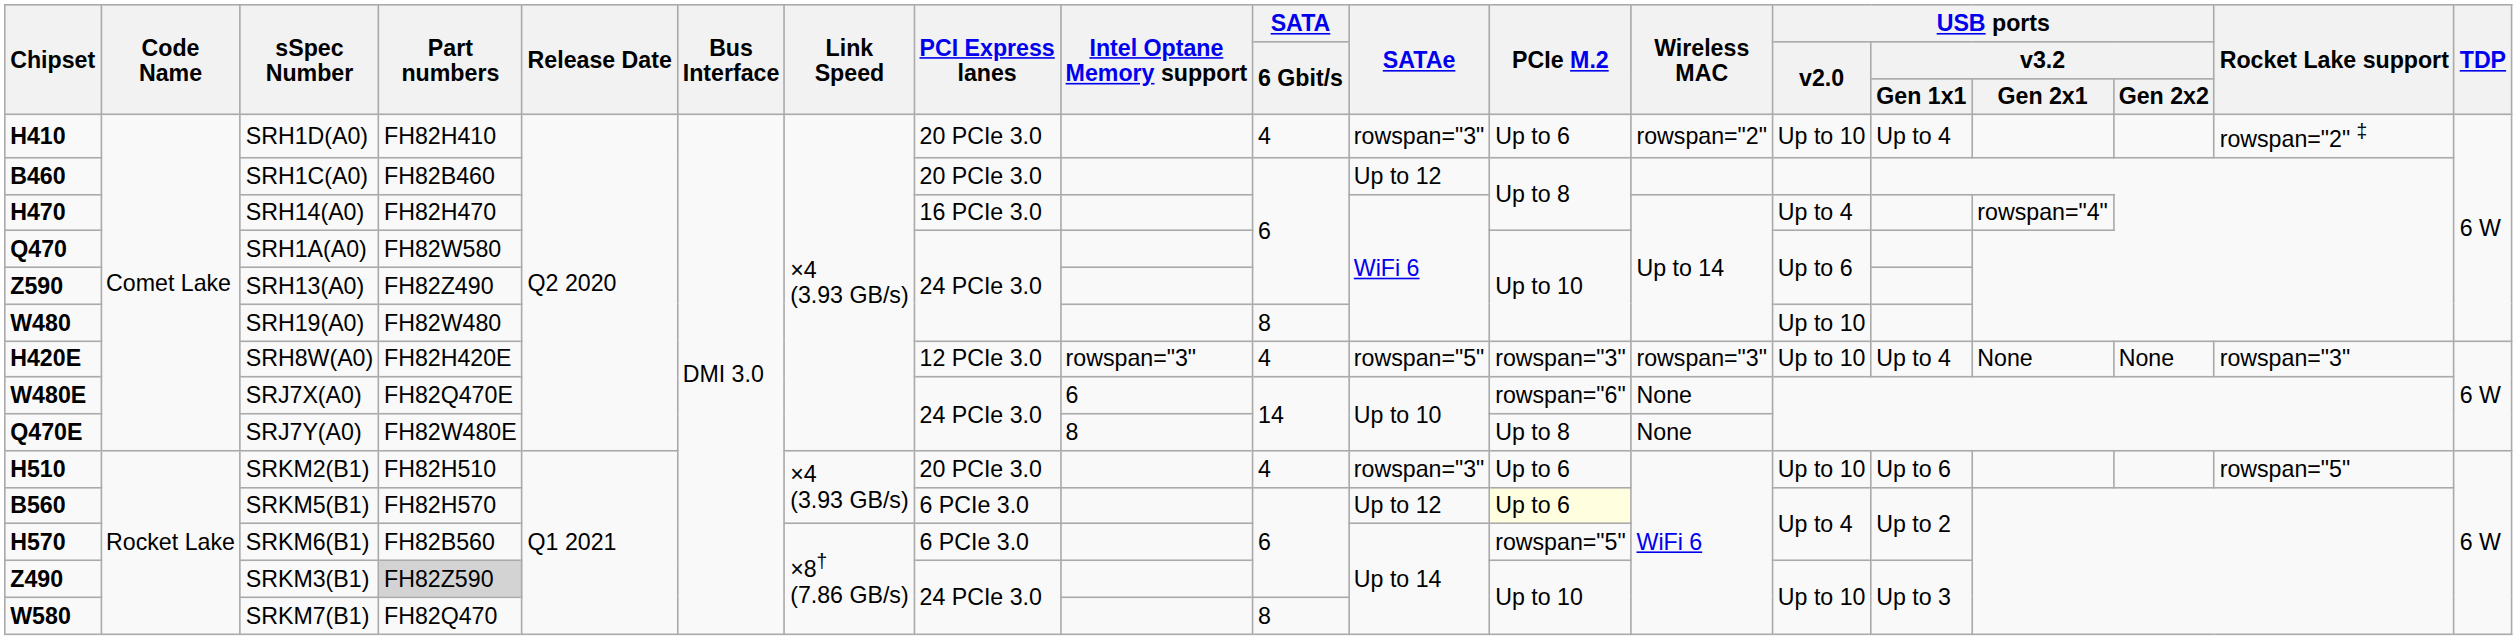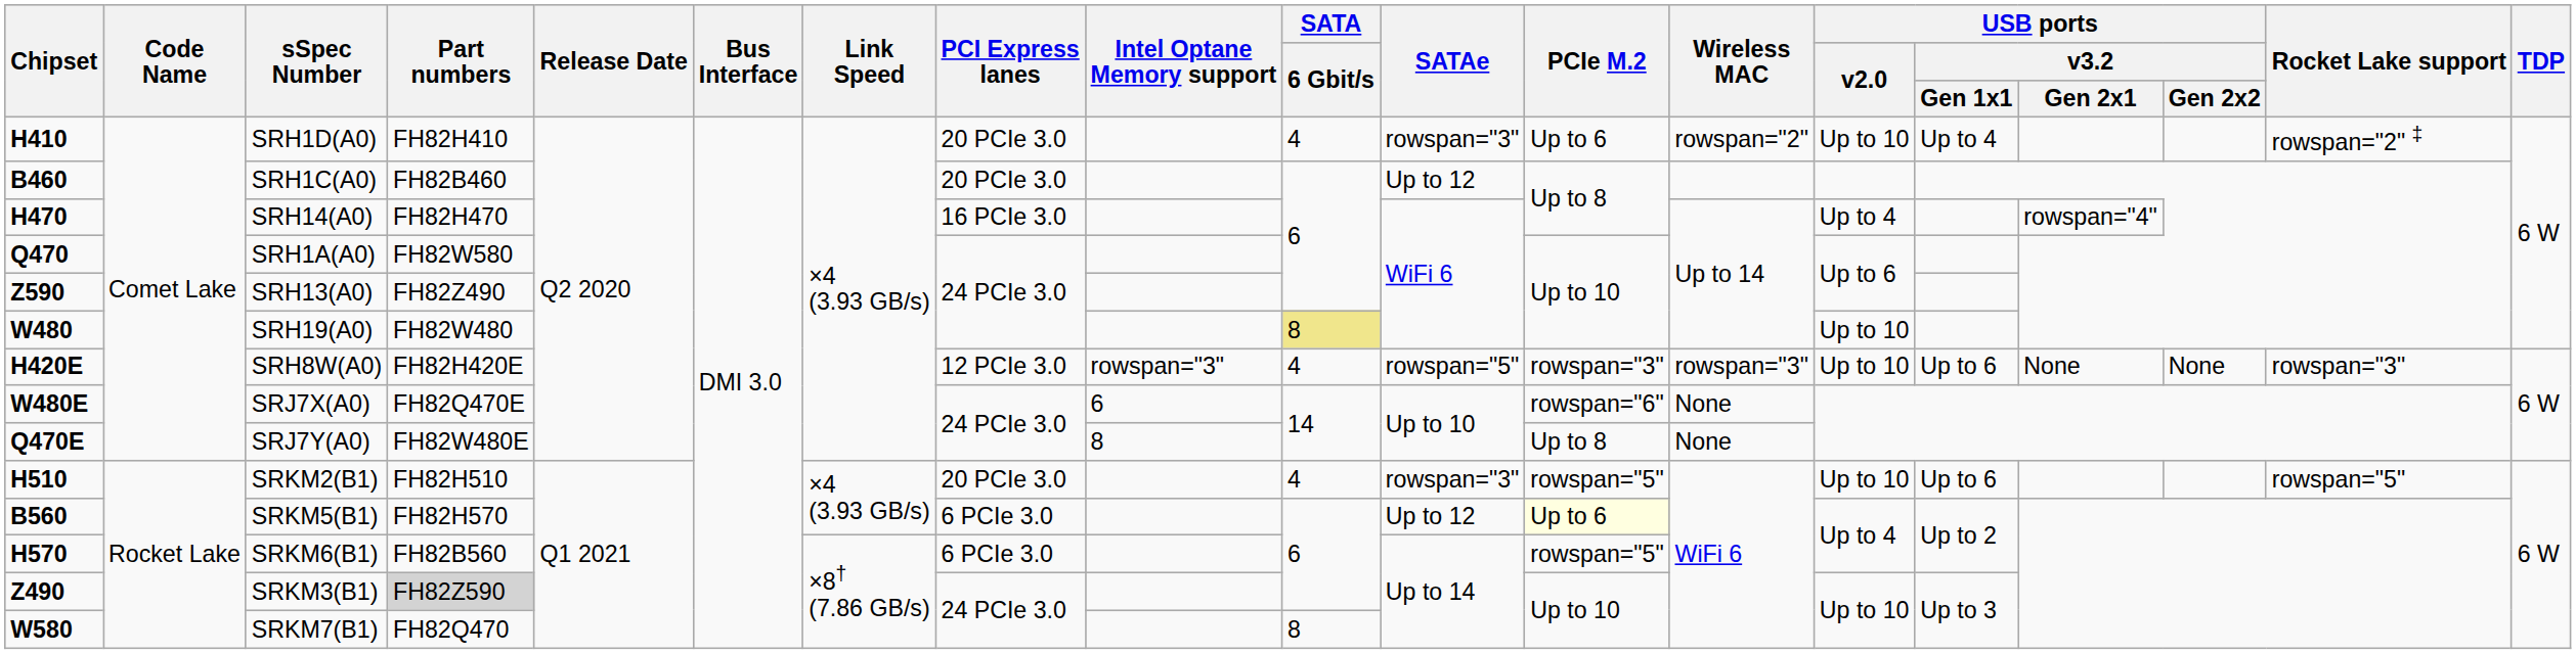SRH19(A0) | SATA / 6 Gbit/s: no background -> khaki background
SRH8W(A0) | USB ports / v3.2 / Gen 1x1: Up to 4 -> Up to 6
SRKM2(B1) | PCIe M.2: Up to 6 -> rowspan="5"
